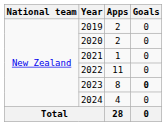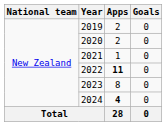2022 | Apps: normal -> bold
2023 | Goals: bold -> normal
2024 | Apps: normal -> bold
